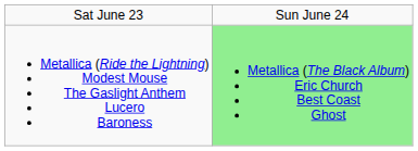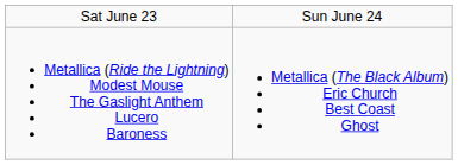row 2 | column 2: lightgreen background -> no background
